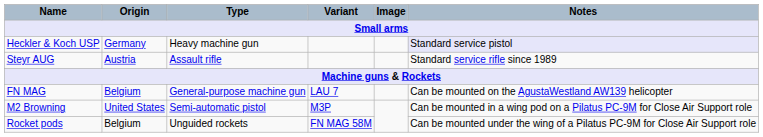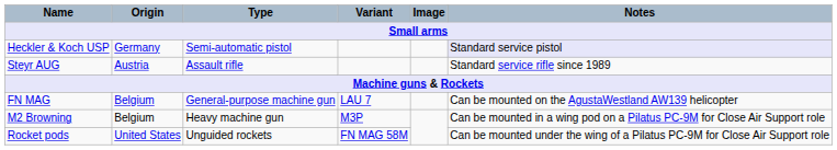Heckler & Koch USP | Type: Heavy machine gun -> Semi-automatic pistol
M2 Browning | Origin: United States -> Belgium
M2 Browning | Type: Semi-automatic pistol -> Heavy machine gun
Rocket pods | Origin: Belgium -> United States
